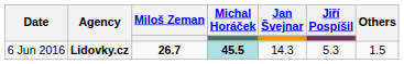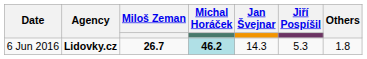6 Jun 2016 | Michal Horáček: 45.5 -> 46.2
6 Jun 2016 | Others: 1.5 -> 1.8
